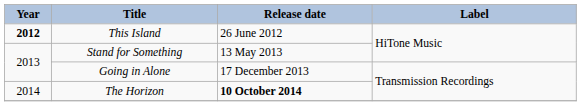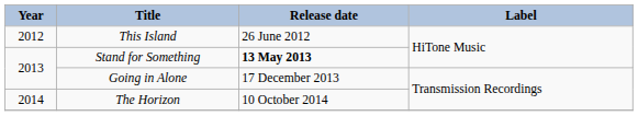This Island | Year: bold -> normal
Stand for Something | Release date: normal -> bold
The Horizon | Release date: bold -> normal
